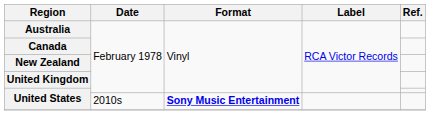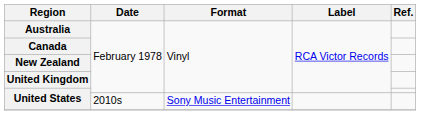United States / 2010s | Format: bold -> normal
